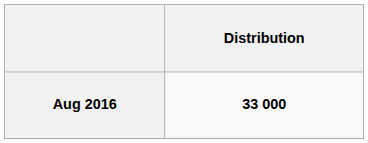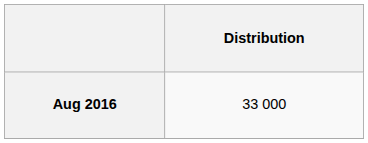Aug 2016 | Distribution: bold -> normal
